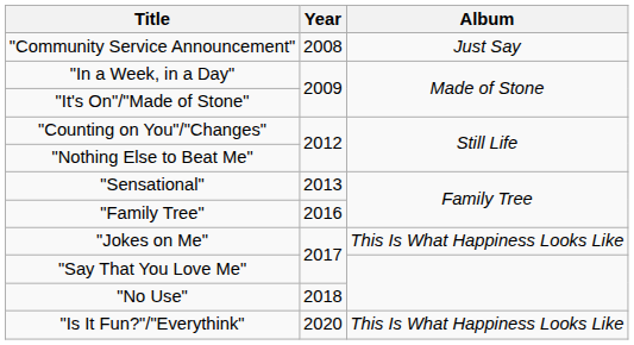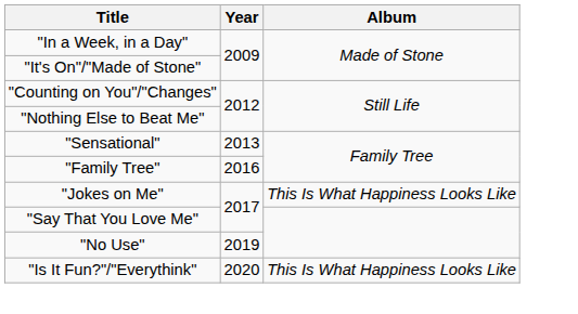- row: "Community Service Announcement" | 2008 | Just Say
"No Use" | Year: 2018 -> 2019
